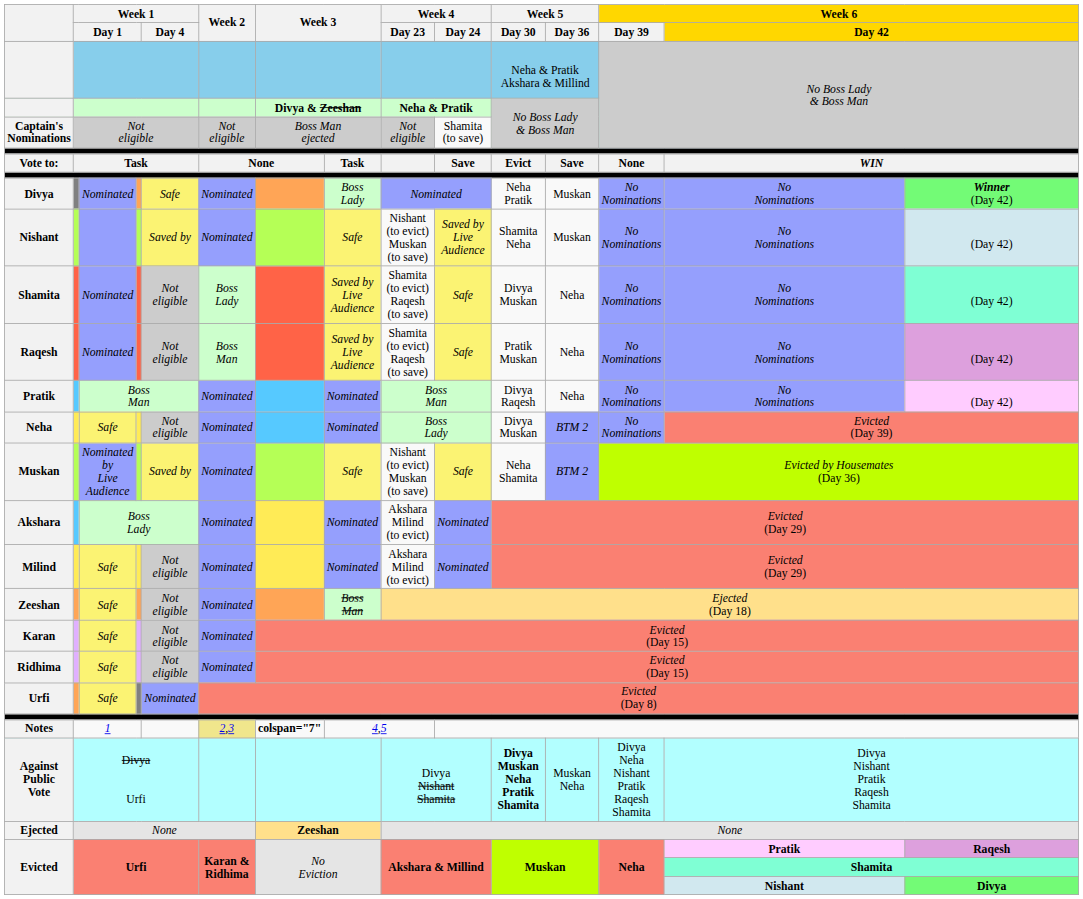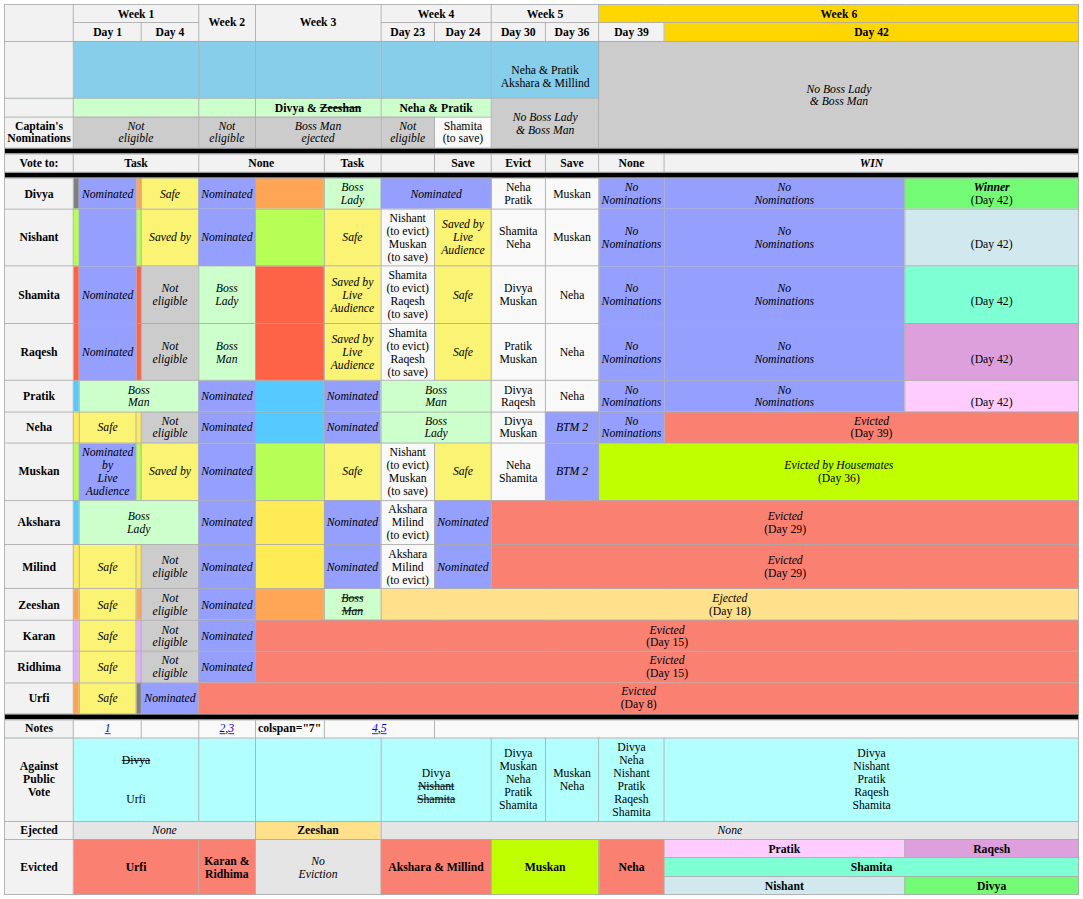Notes | Week 2: khaki background -> no background
Against Public Vote | Week 5 / Day 30: bold -> normal
